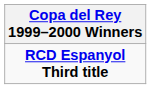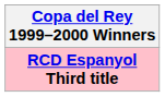row 2 | column 1: no background -> pink background
